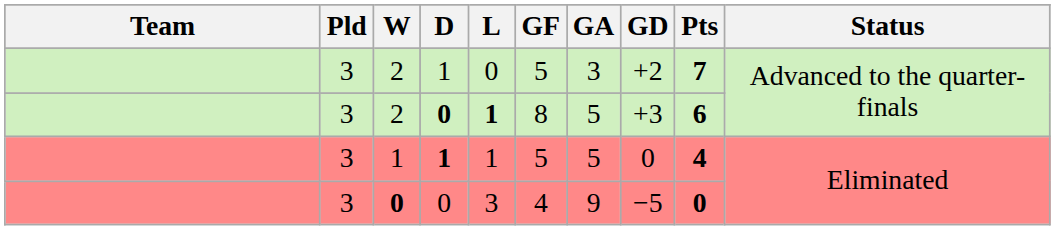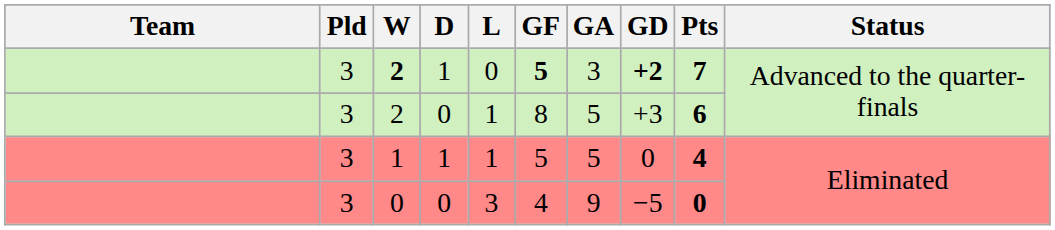row 2 | W: normal -> bold
row 2 | GF: normal -> bold
row 2 | GD: normal -> bold
row 3 | D: bold -> normal
row 3 | L: bold -> normal
row 4 | D: bold -> normal
row 5 | W: bold -> normal
